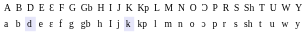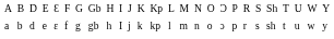a | column 3: lavender background -> no background
a | column 12: lavender background -> no background
